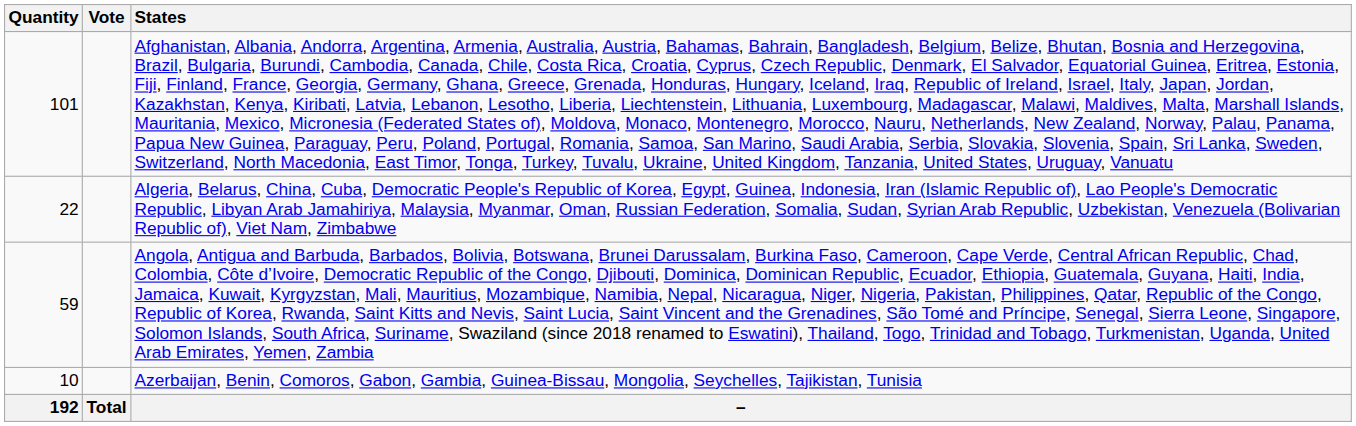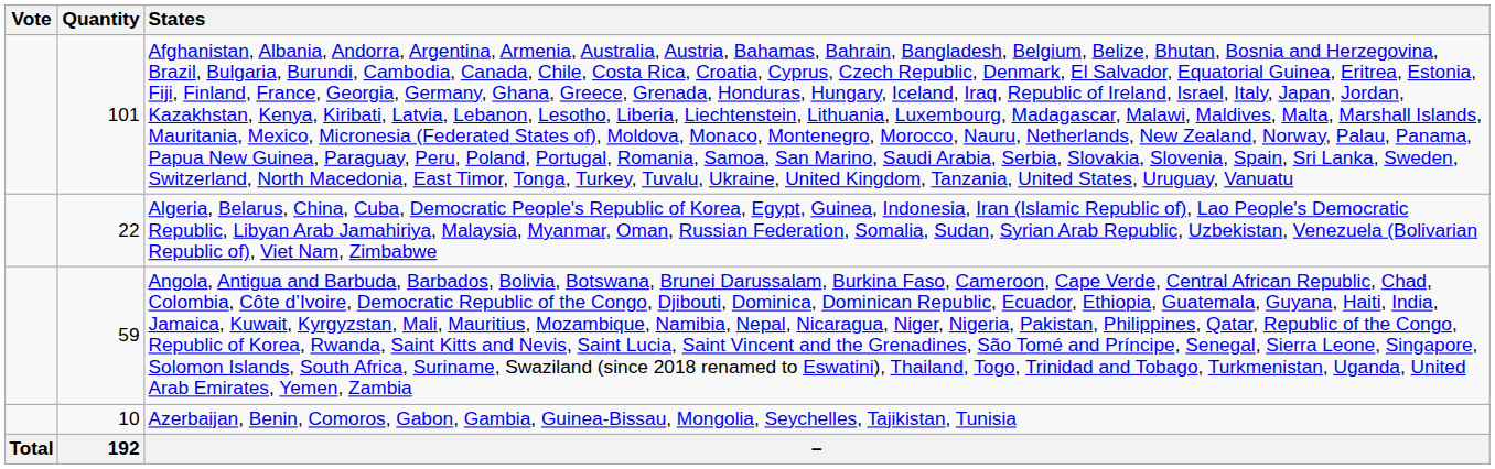columns swapped: Vote <-> Quantity
